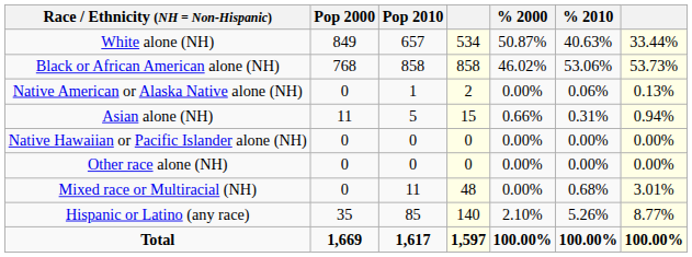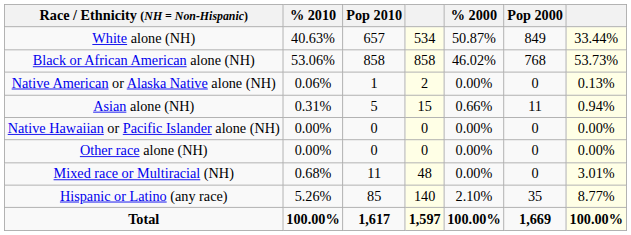columns swapped: Pop 2000 <-> % 2010
